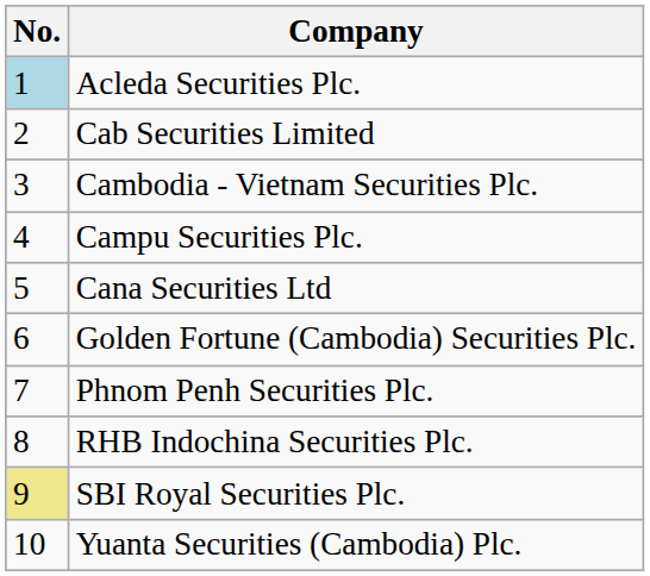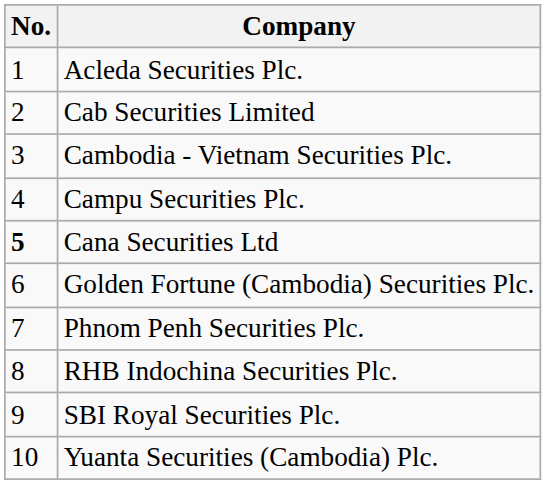Acleda Securities Plc. | No.: lightblue background -> no background
Cana Securities Ltd | No.: normal -> bold
SBI Royal Securities Plc. | No.: khaki background -> no background
